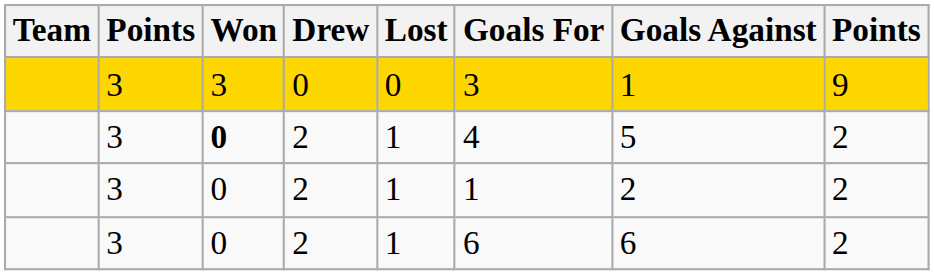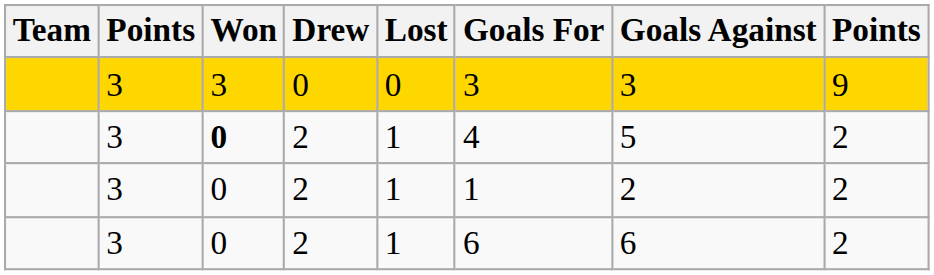row 2 | Goals Against: 1 -> 3
